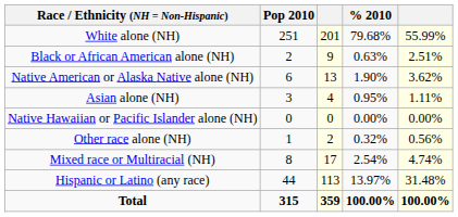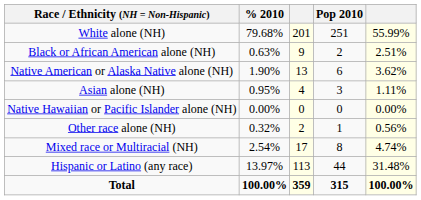columns swapped: Pop 2010 <-> % 2010
